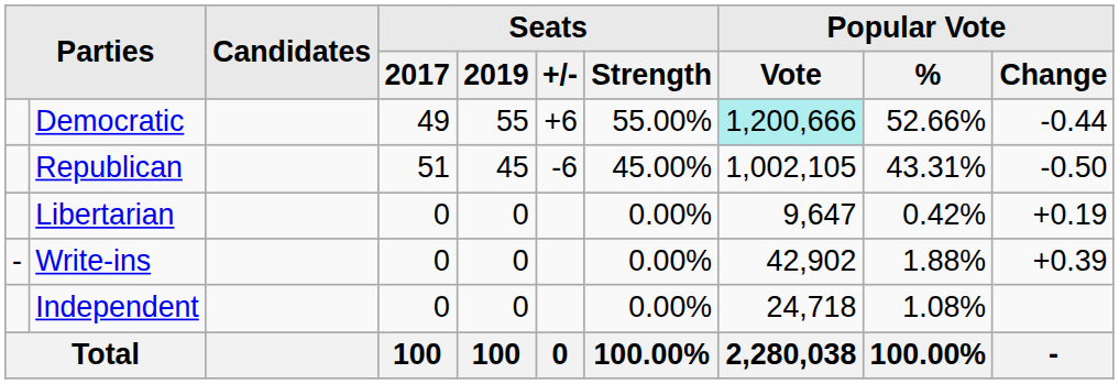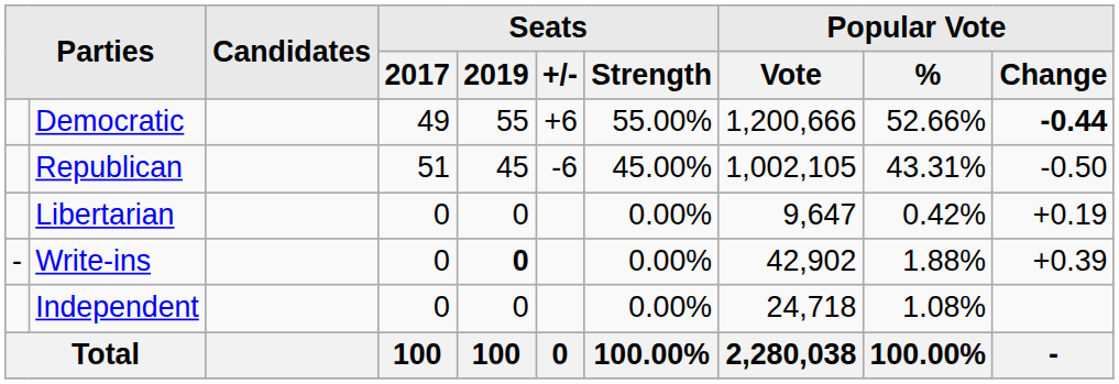Democratic | Popular Vote / Vote: paleturquoise background -> no background
Democratic | Popular Vote / Change: normal -> bold
Write-ins | Seats / 2019: normal -> bold
